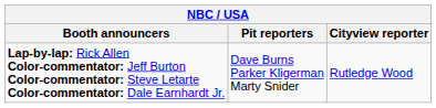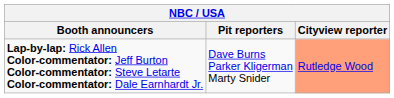row 3 | Cityview reporter: no background -> lightsalmon background
